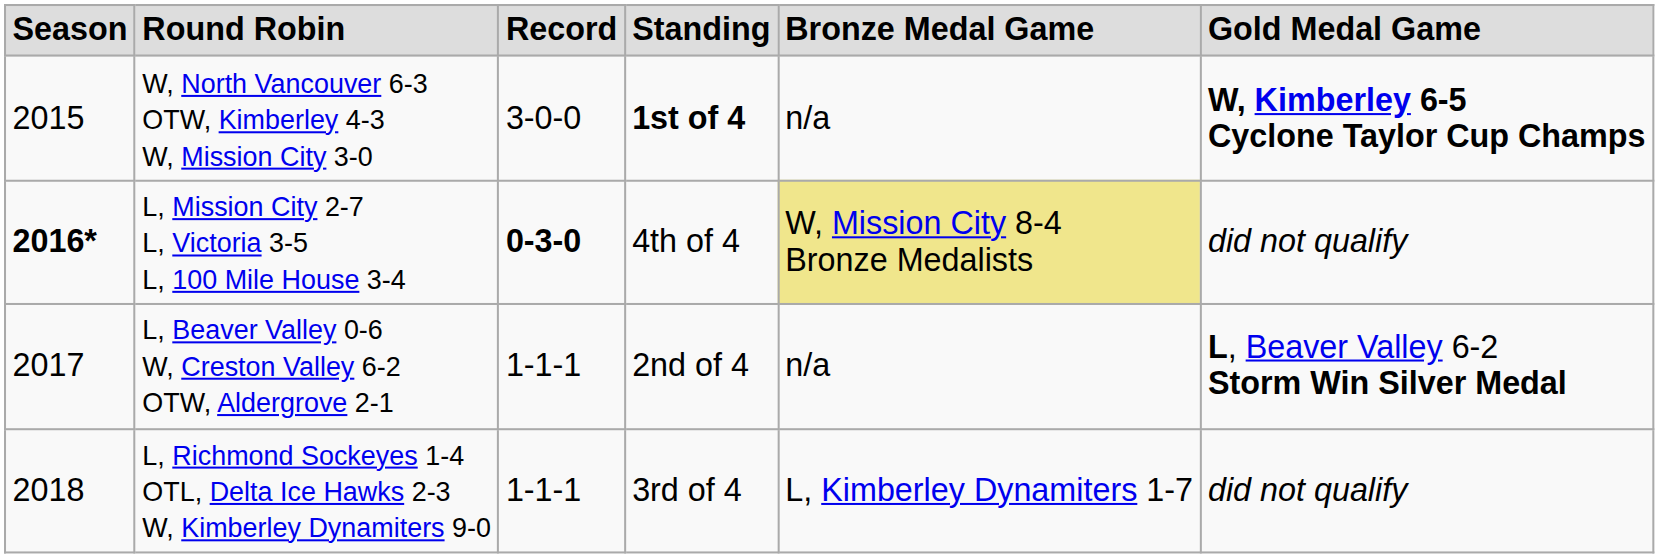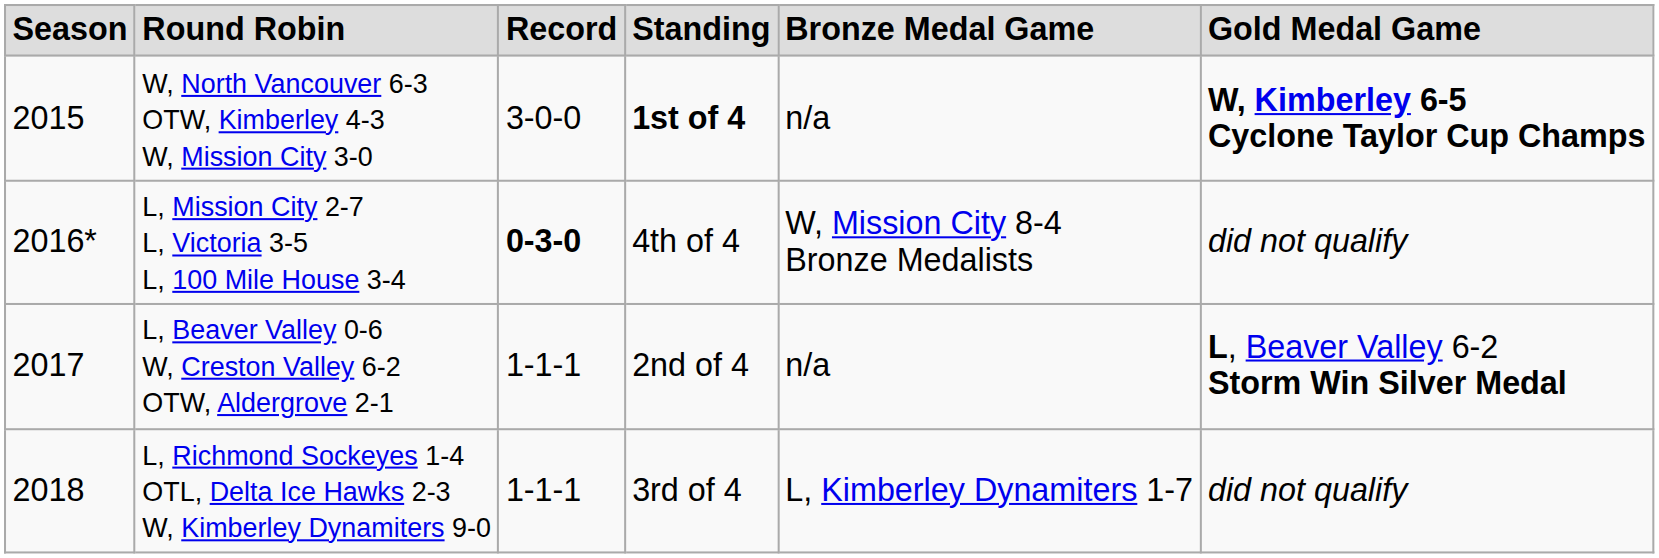L, Mission City 2-7 L, Victoria 3-5 L, 100 Mile House 3-4 | column 1: bold -> normal
L, Mission City 2-7 L, Victoria 3-5 L, 100 Mile House 3-4 | column 5: khaki background -> no background
